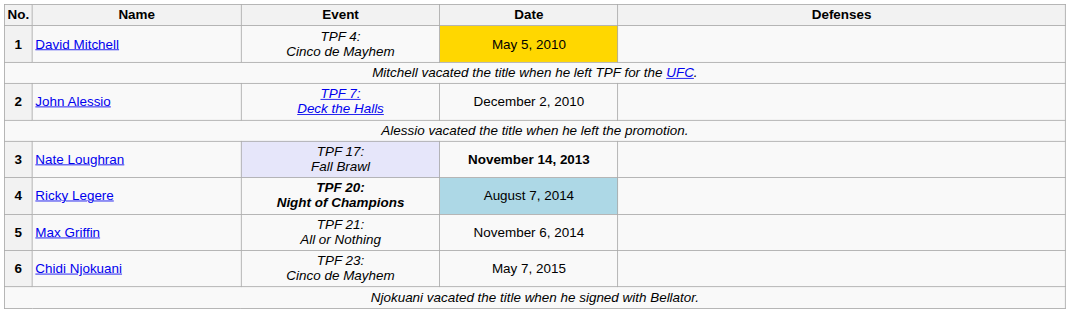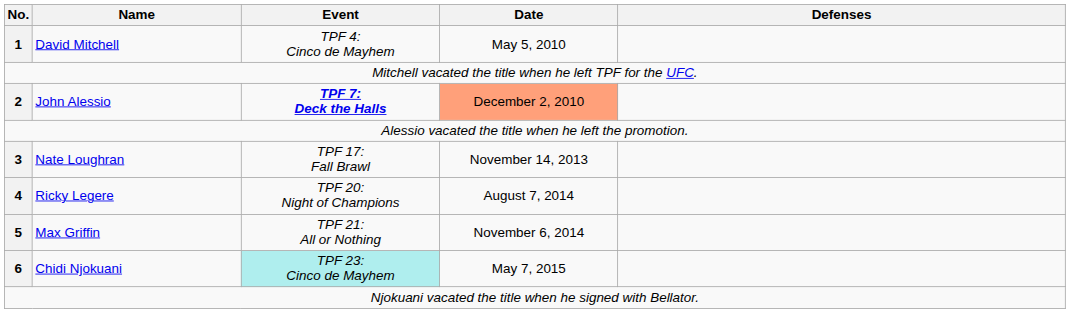David Mitchell | Date: gold background -> no background
John Alessio | Event: normal -> bold
John Alessio | Date: no background -> lightsalmon background
Nate Loughran | Event: lavender background -> no background
Nate Loughran | Date: bold -> normal
Ricky Legere | Event: bold -> normal
Ricky Legere | Date: lightblue background -> no background
Chidi Njokuani | Event: no background -> paleturquoise background
